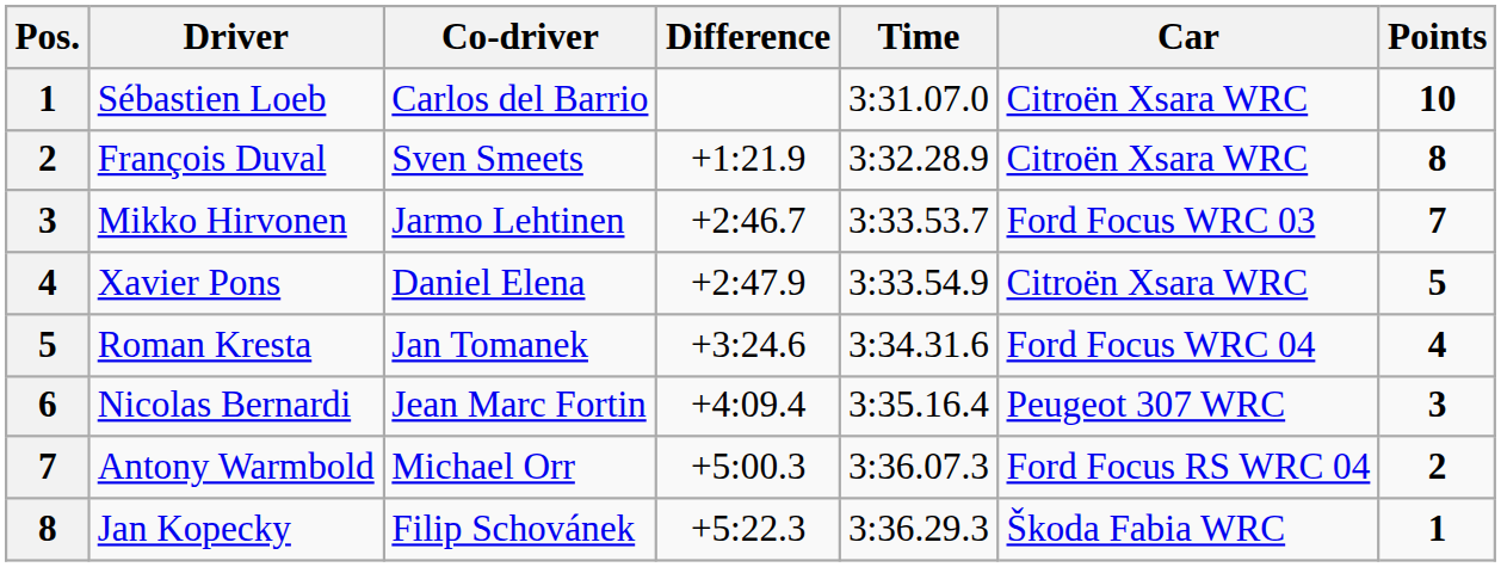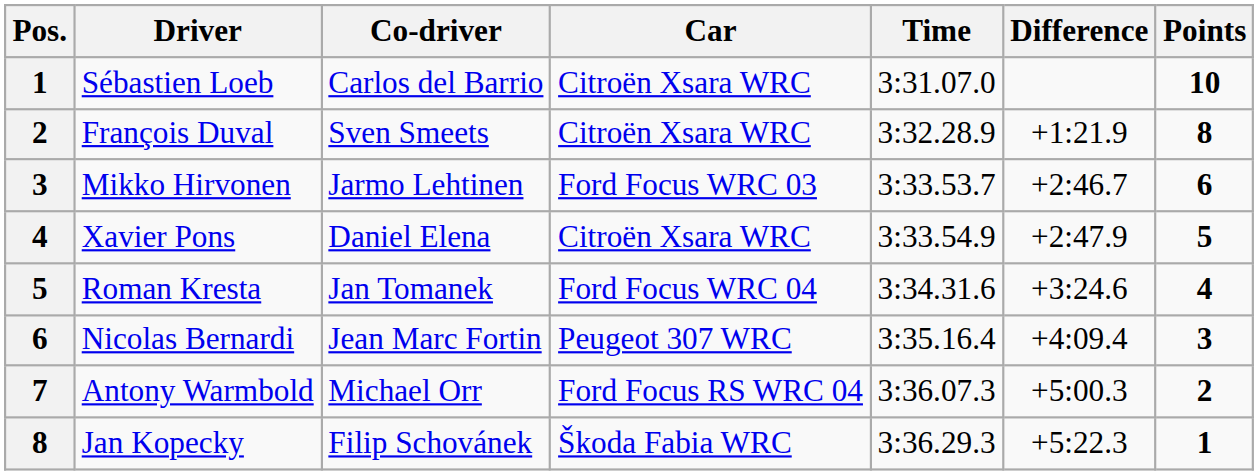columns swapped: Car <-> Difference
Mikko Hirvonen | Points: 7 -> 6
